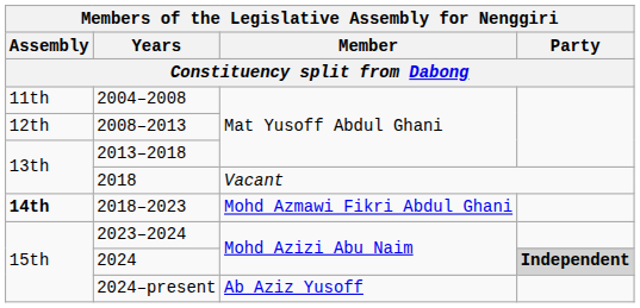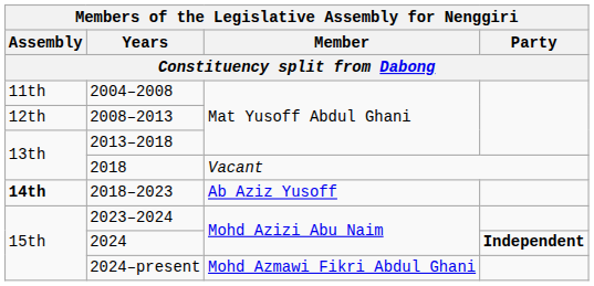2018–2023 | Member: Mohd Azmawi Fikri Abdul Ghani -> Ab Aziz Yusoff
2024 | Party: lightgrey background -> no background
2024–present | Member: Ab Aziz Yusoff -> Mohd Azmawi Fikri Abdul Ghani
